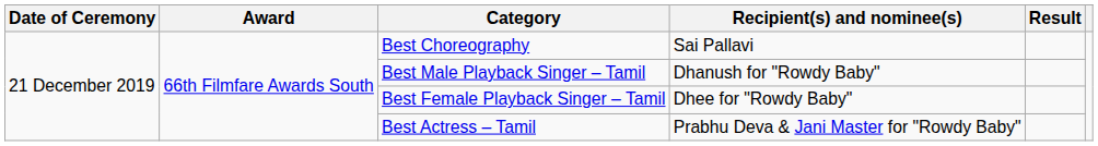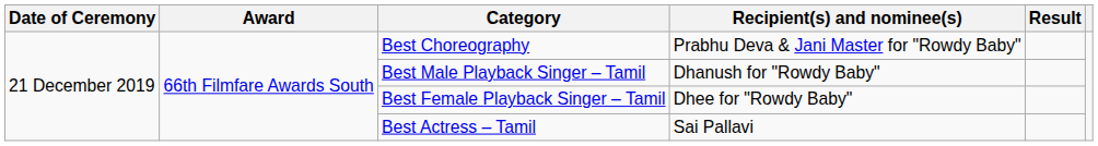Best Choreography | Recipient(s) and nominee(s): Sai Pallavi -> Prabhu Deva & Jani Master for "Rowdy Baby"
Best Actress – Tamil | Recipient(s) and nominee(s): Prabhu Deva & Jani Master for "Rowdy Baby" -> Sai Pallavi
